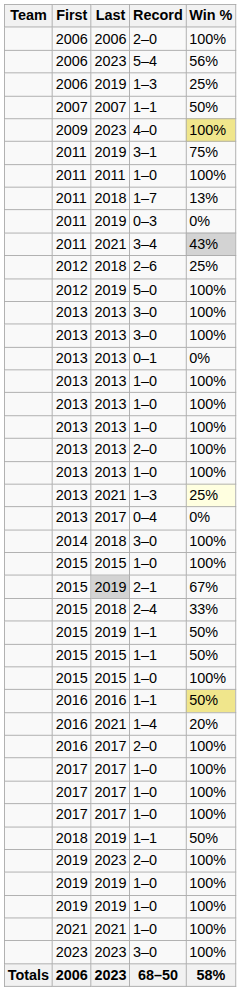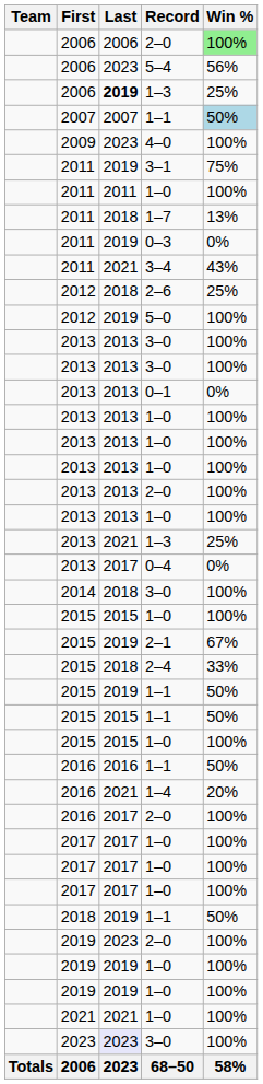2006 / 2–0 | Win %: no background -> lightgreen background
2006 / 1–3 | Last: normal -> bold
2007 / 1–1 | Win %: no background -> lightblue background
4–0 | Win %: khaki background -> no background
3–4 | Win %: lightgrey background -> no background
2013 / 1–3 | Win %: lightyellow background -> no background
2–1 | Last: lightgrey background -> no background
2016 / 1–1 | Win %: khaki background -> no background
2023 / 3–0 | Last: no background -> lavender background
